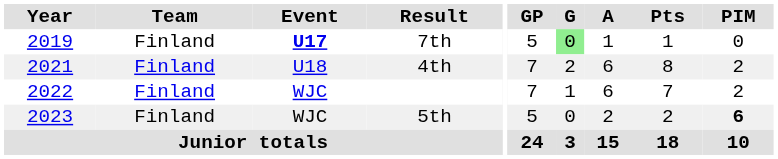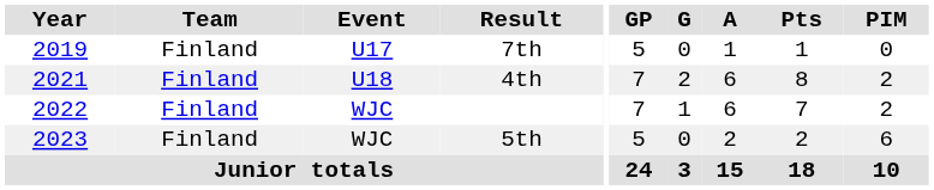7th | Event: bold -> normal
7th | G: lightgreen background -> no background
5th | PIM: bold -> normal
